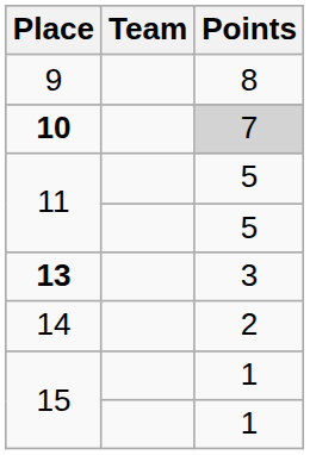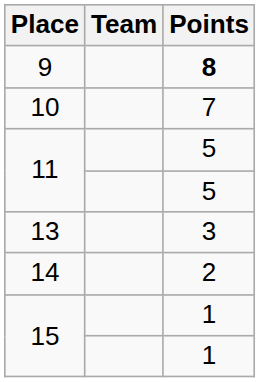9 | Points: normal -> bold
10 | Place: bold -> normal
10 | Points: lightgrey background -> no background
13 | Place: bold -> normal
